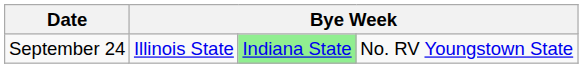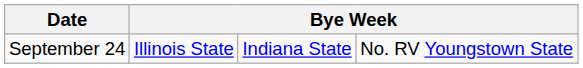September 24 | column 3: lightgreen background -> no background
